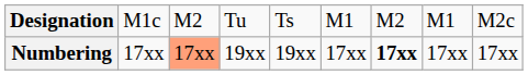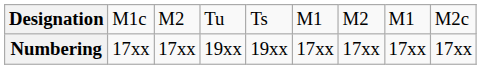Numbering | column 3: lightsalmon background -> no background
Numbering | column 7: bold -> normal
